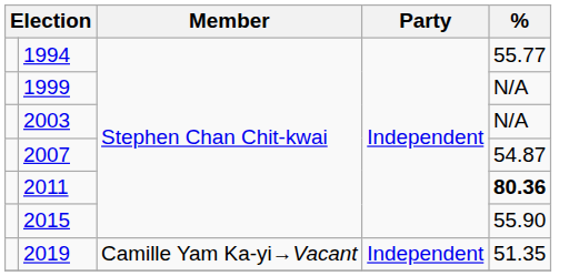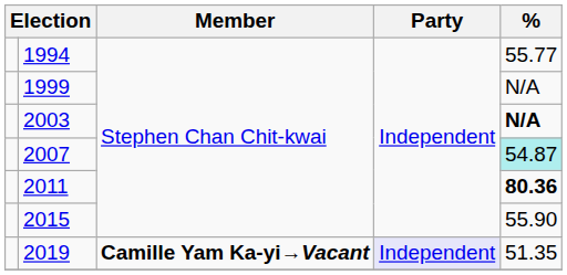2003 | %: normal -> bold
2007 | %: no background -> paleturquoise background
2019 | Member: normal -> bold
2019 | Party: no background -> lavender background
